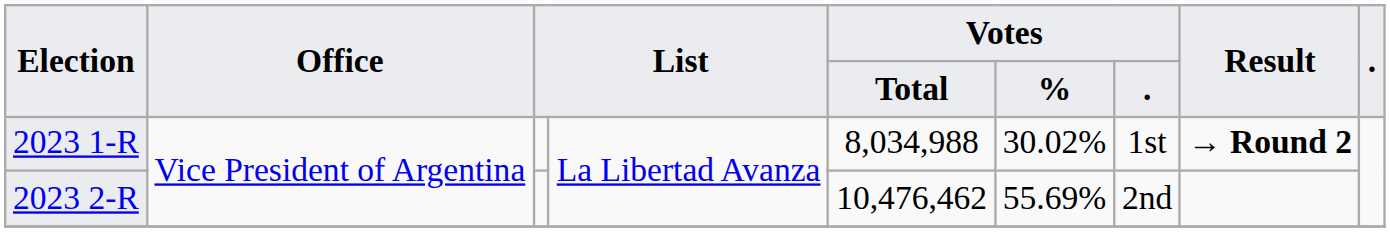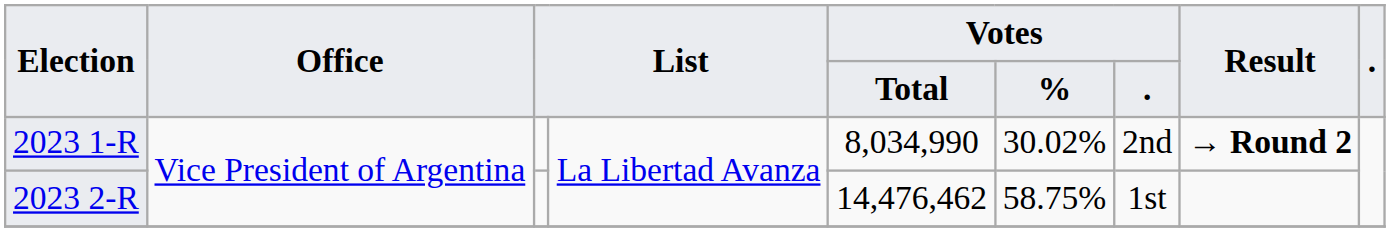2023 1-R | Votes / Total: 8,034,988 -> 8,034,990
2023 1-R | Votes / .: 1st -> 2nd
2023 2-R | Votes / Total: 10,476,462 -> 14,476,462
2023 2-R | Votes / %: 55.69% -> 58.75%
2023 2-R | Votes / .: 2nd -> 1st
